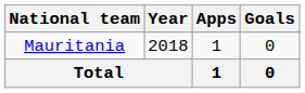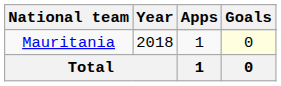2018 | Goals: no background -> lightyellow background
